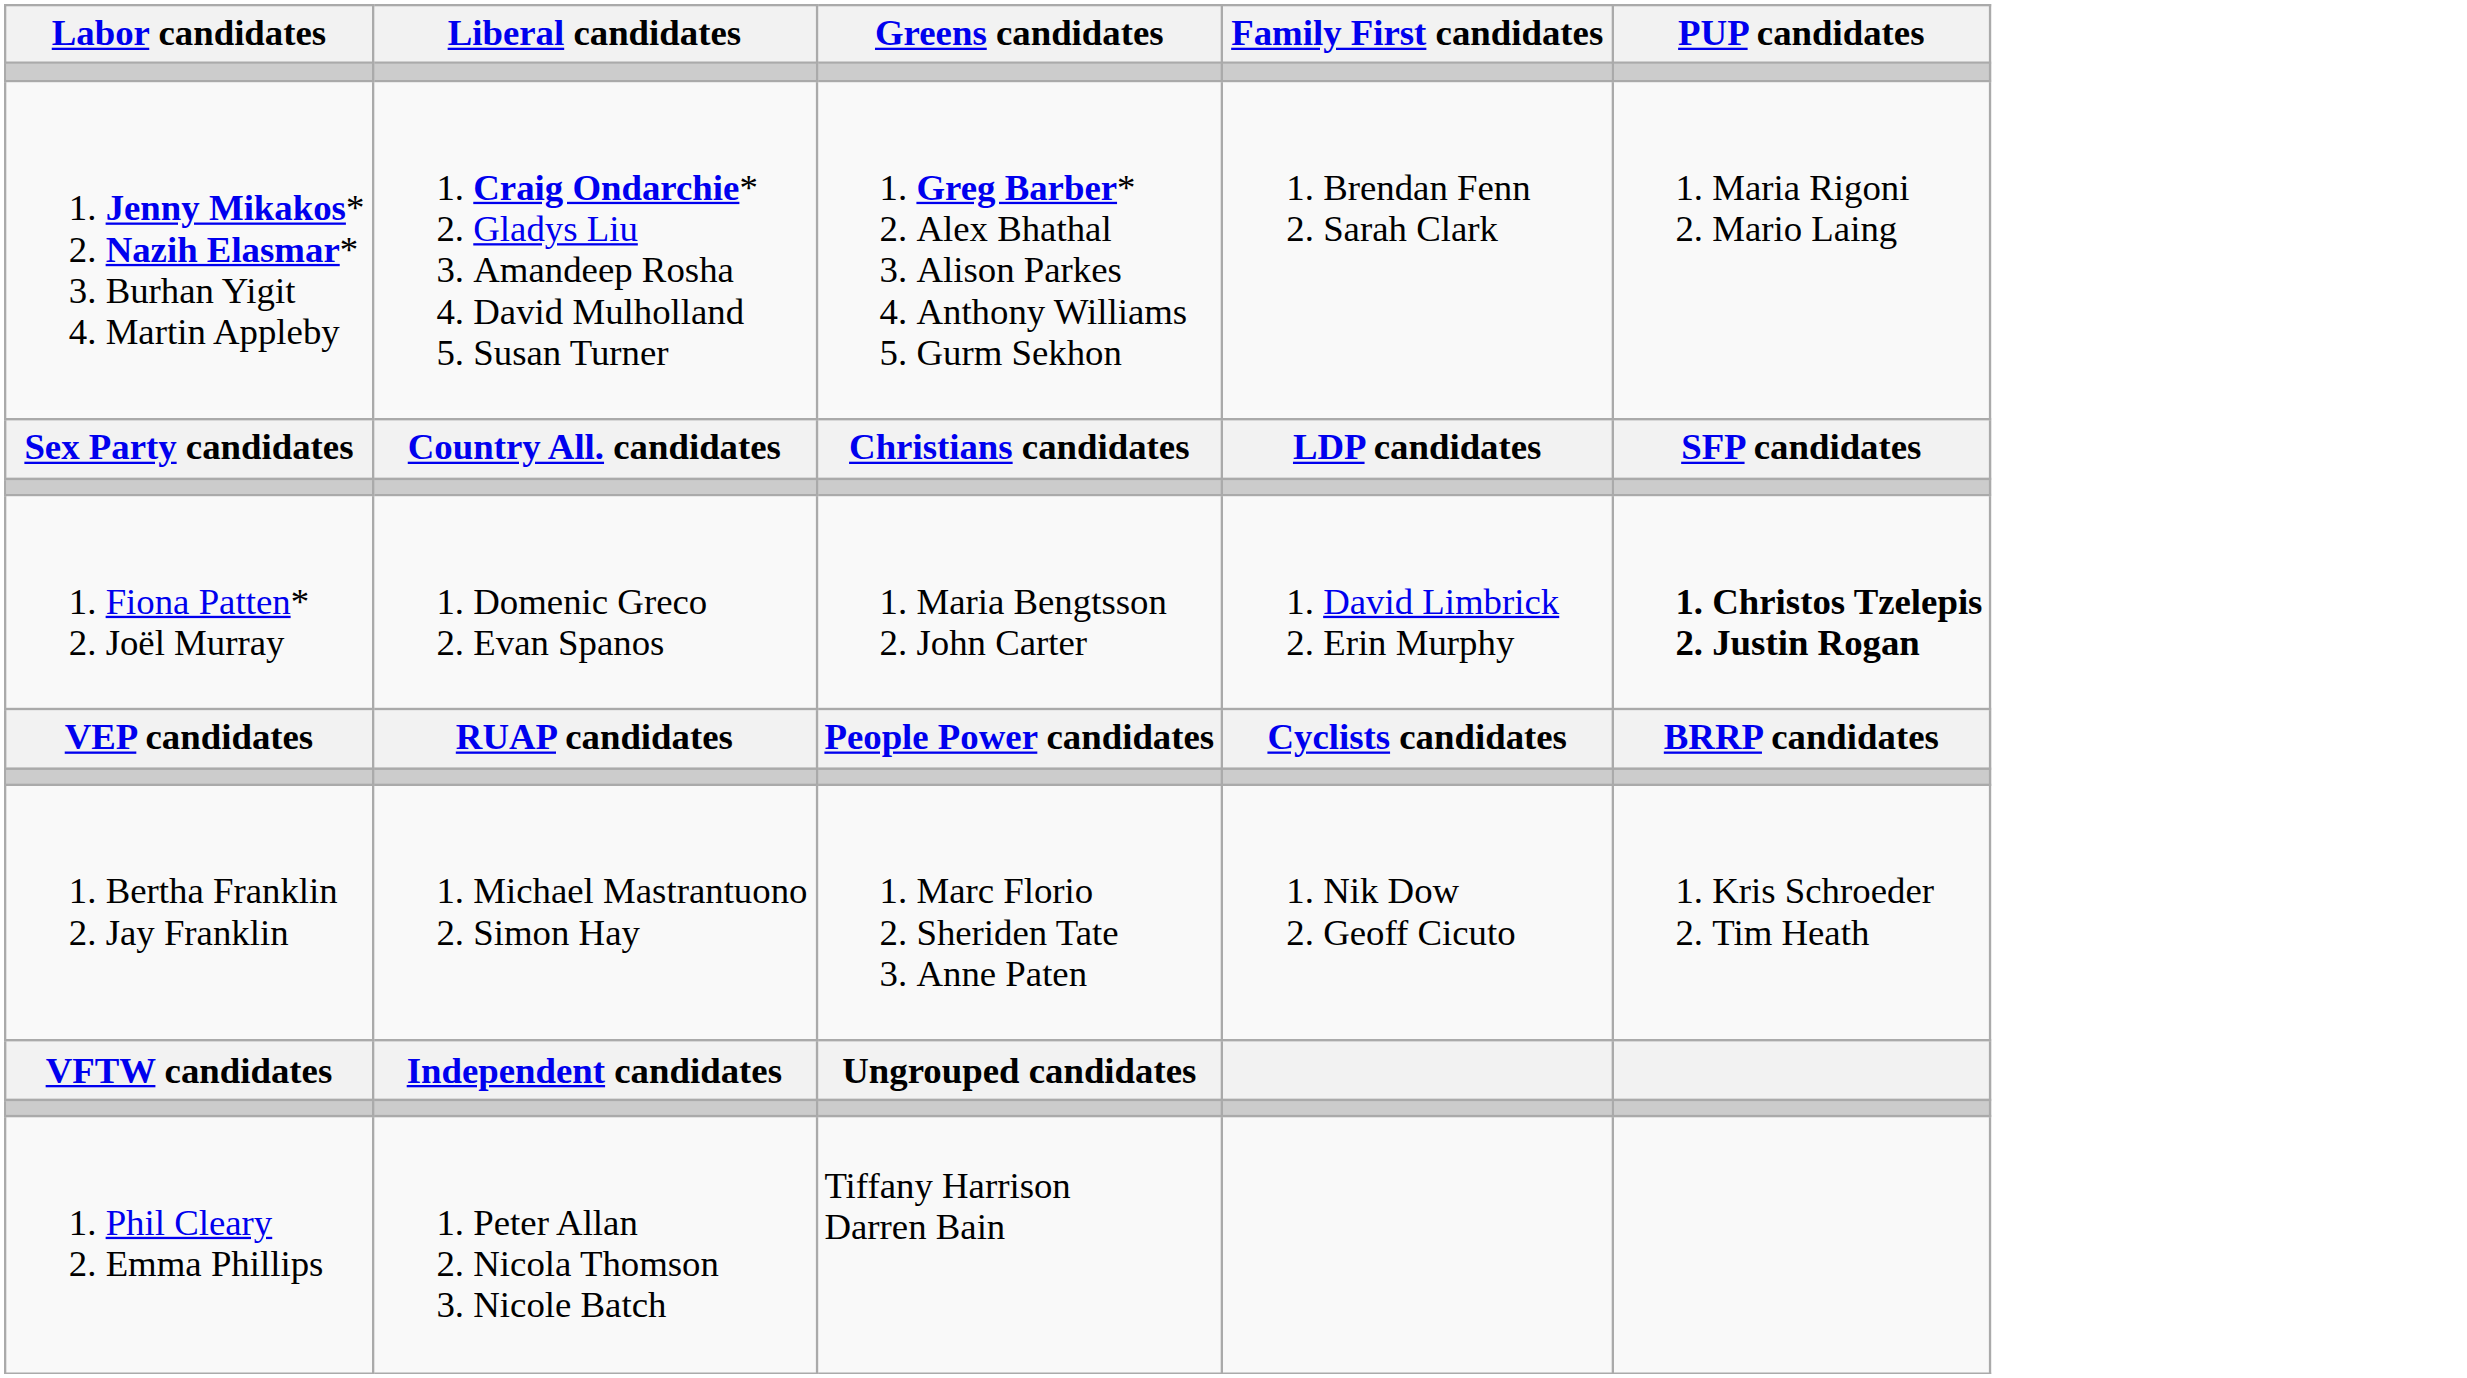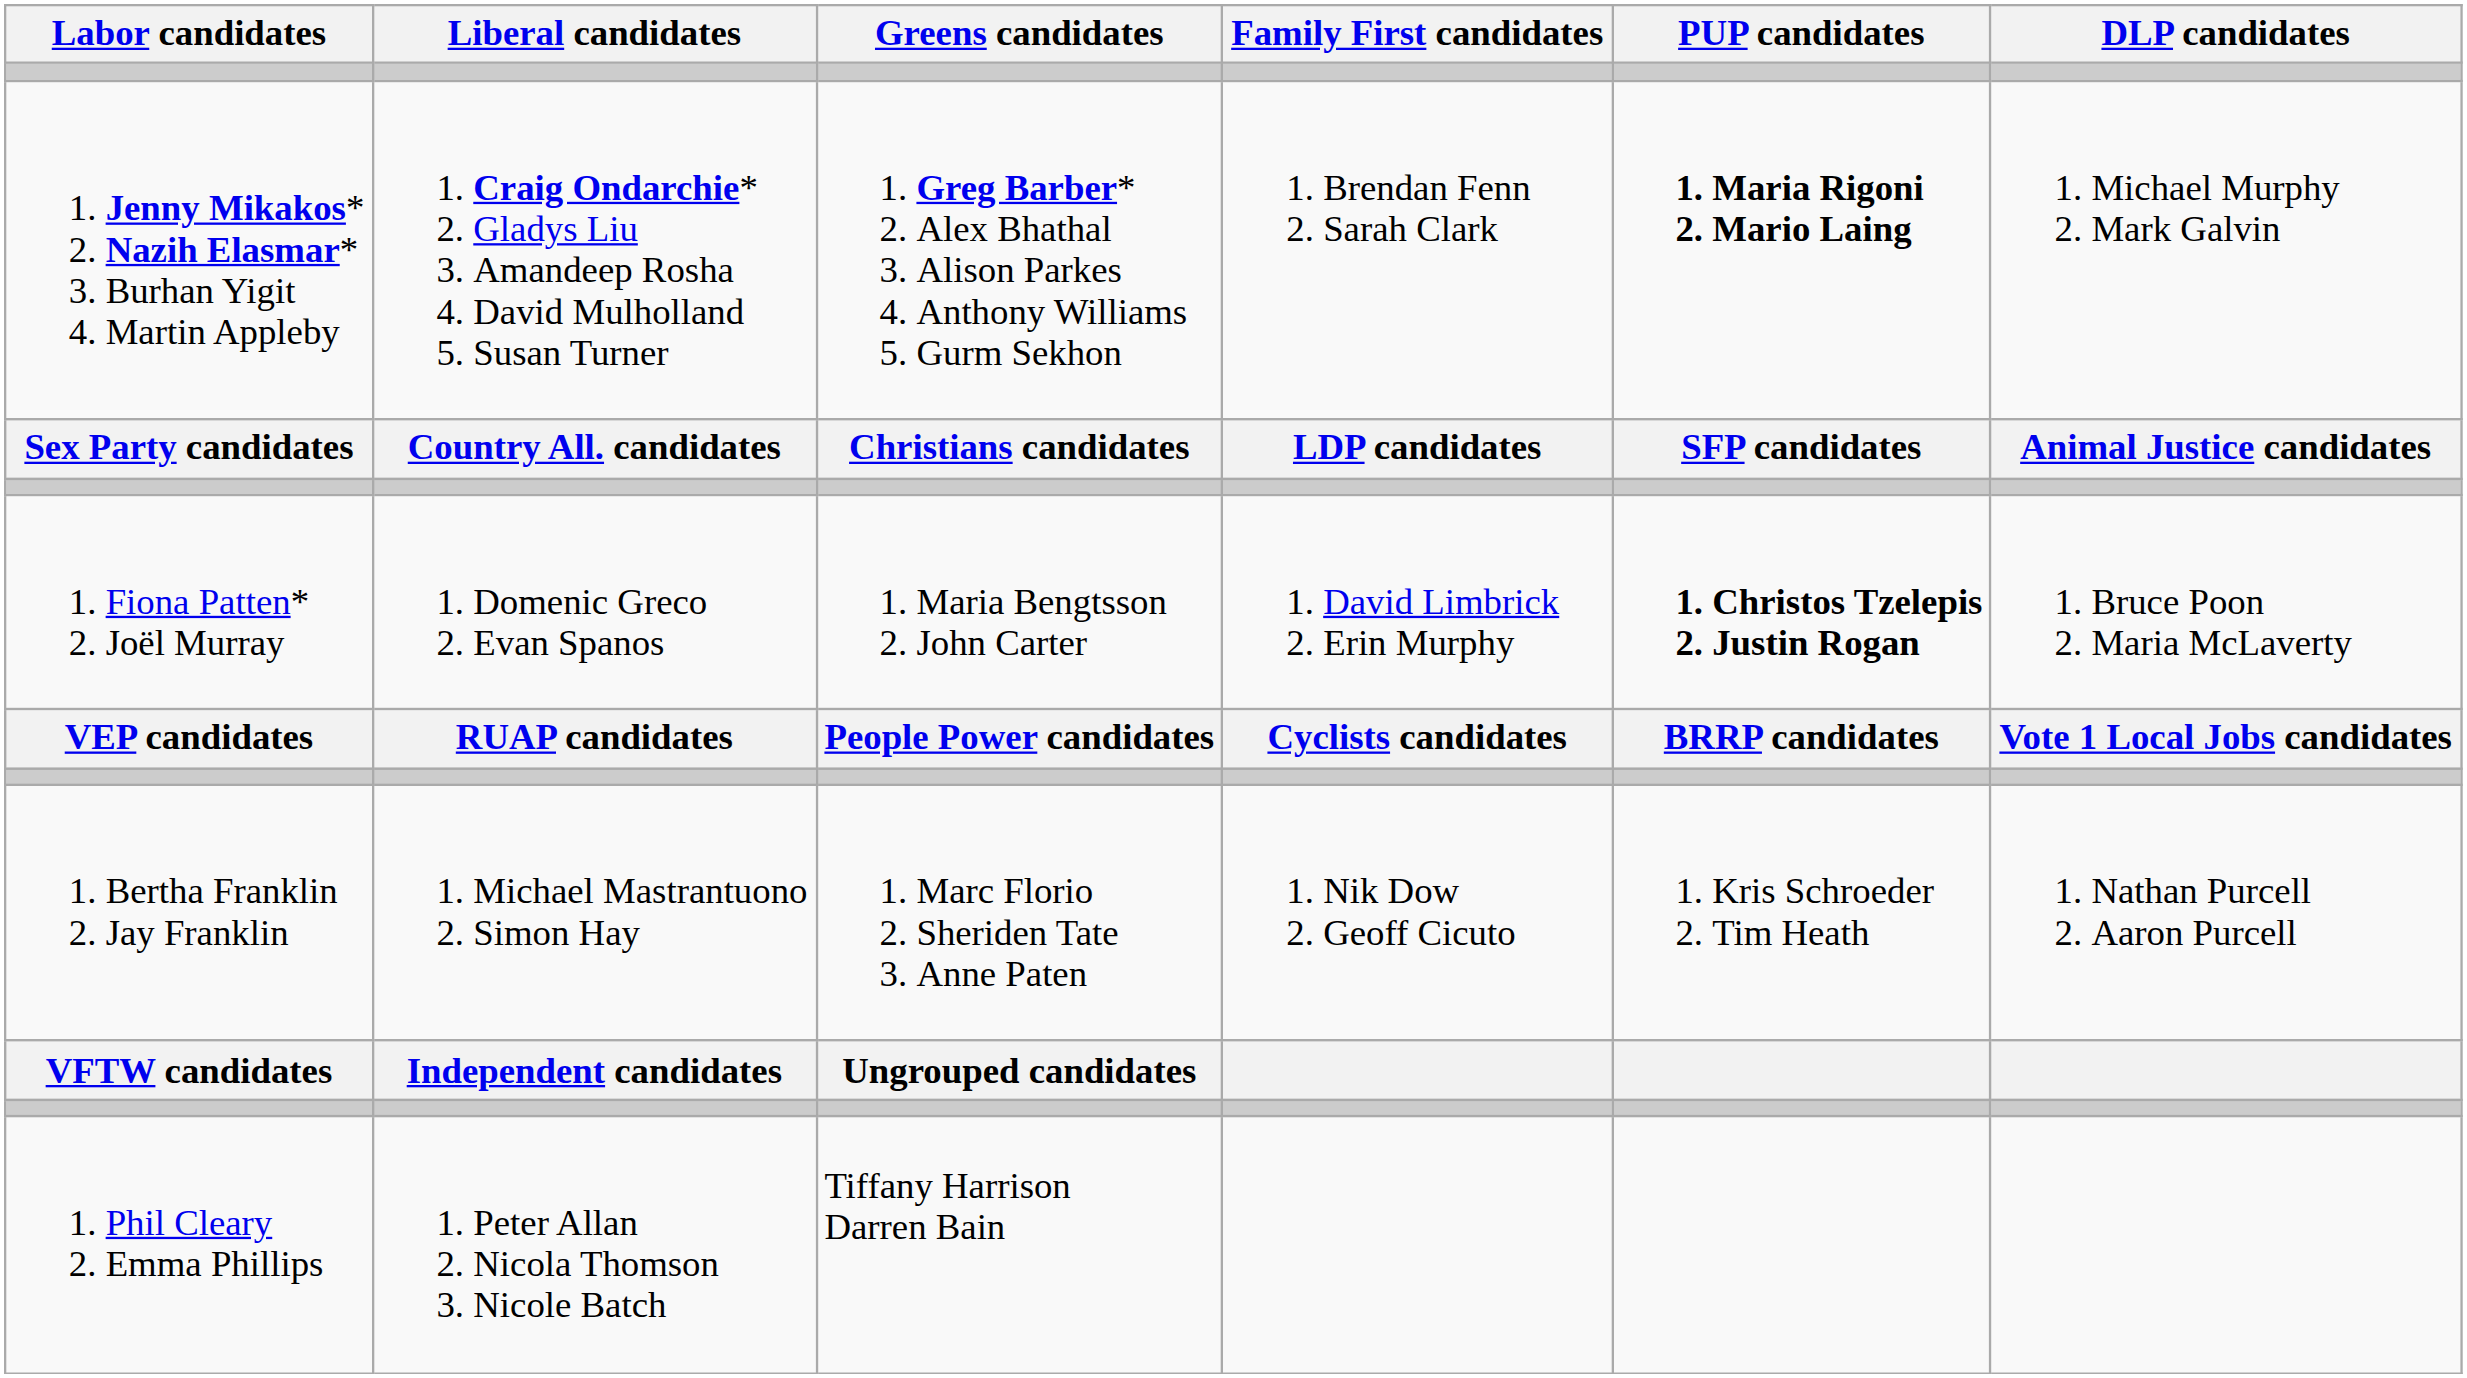+ column: DLP candidates | Michael Murphy Mark Galvin | Animal Justice candidates | Bruce Poon Maria McLaverty | Vote 1 Local Jobs candidates | Nathan Purcell Aaron Purcell
Jenny Mikakos* Nazih Elasmar* Burhan Yigit Martin Appleby | PUP candidates: normal -> bold
